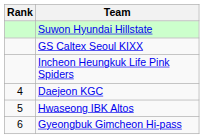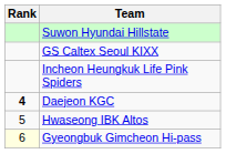Daejeon KGC | Rank: normal -> bold
Gyeongbuk Gimcheon Hi-pass | Rank: no background -> lightyellow background
